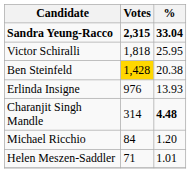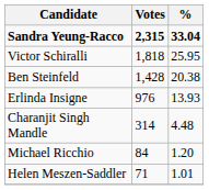Ben Steinfeld | Votes: gold background -> no background
Charanjit Singh Mandle | %: bold -> normal
